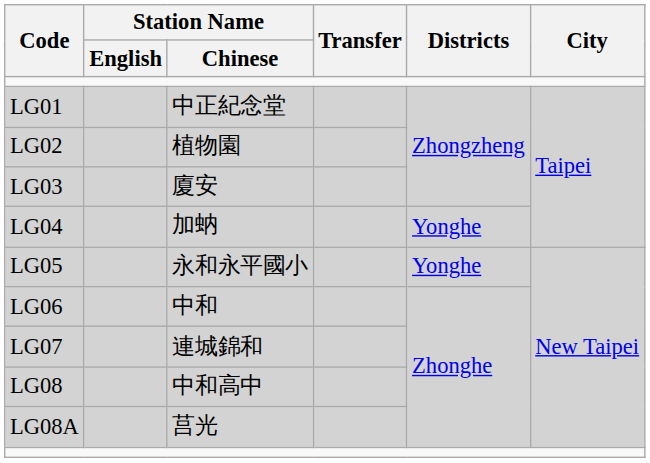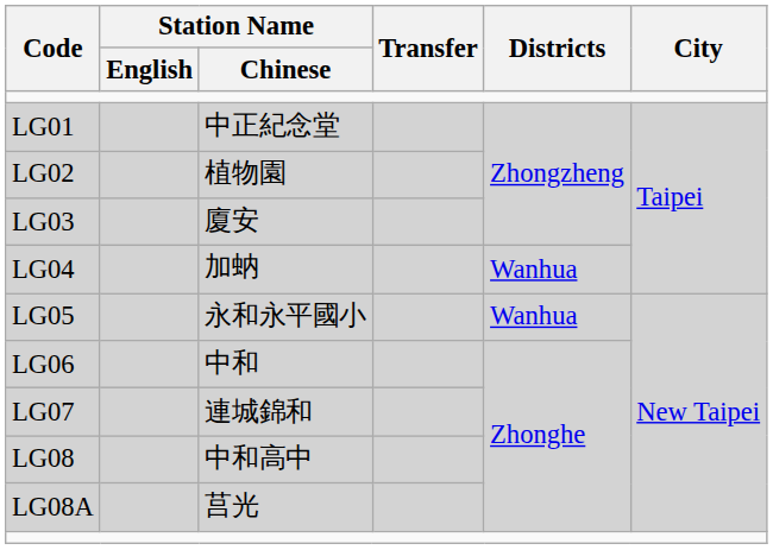LG04 | Districts: Yonghe -> Wanhua
LG05 | Districts: Yonghe -> Wanhua
